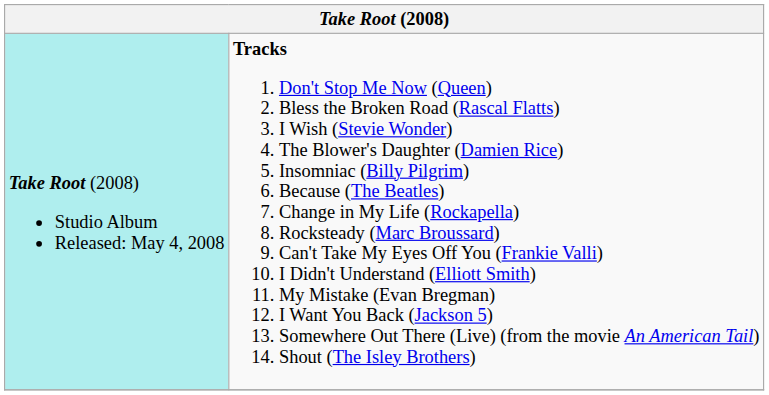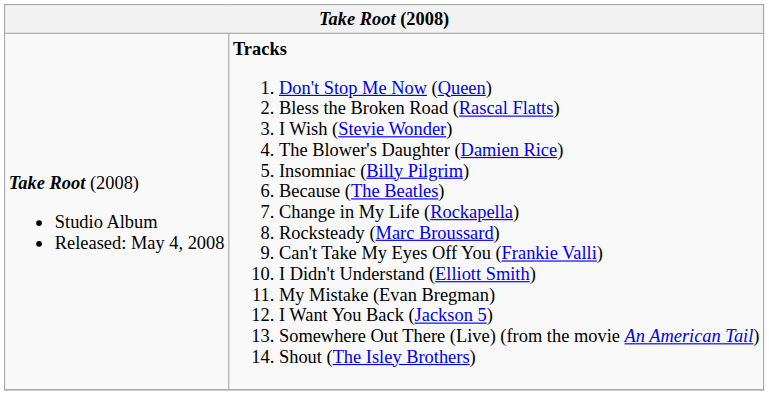Take Root (2008) Studio Album Released: May 4, 2008 | column 1: paleturquoise background -> no background
